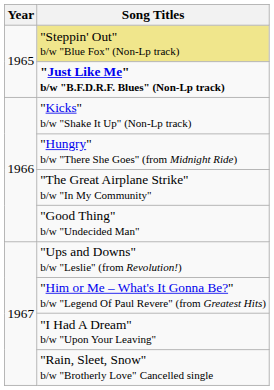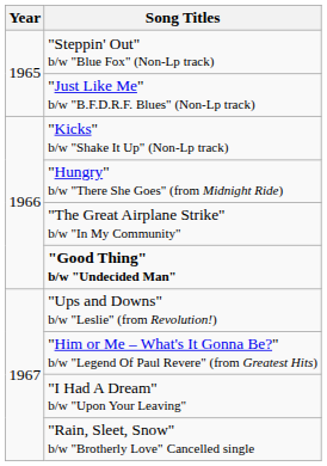"Steppin' Out" b/w "Blue Fox" (Non-Lp track) | Song Titles: khaki background -> no background
"Just Like Me" b/w "B.F.D.R.F. Blues" (Non-Lp track) | Song Titles: bold -> normal
"Good Thing" b/w "Undecided Man" | Song Titles: normal -> bold
